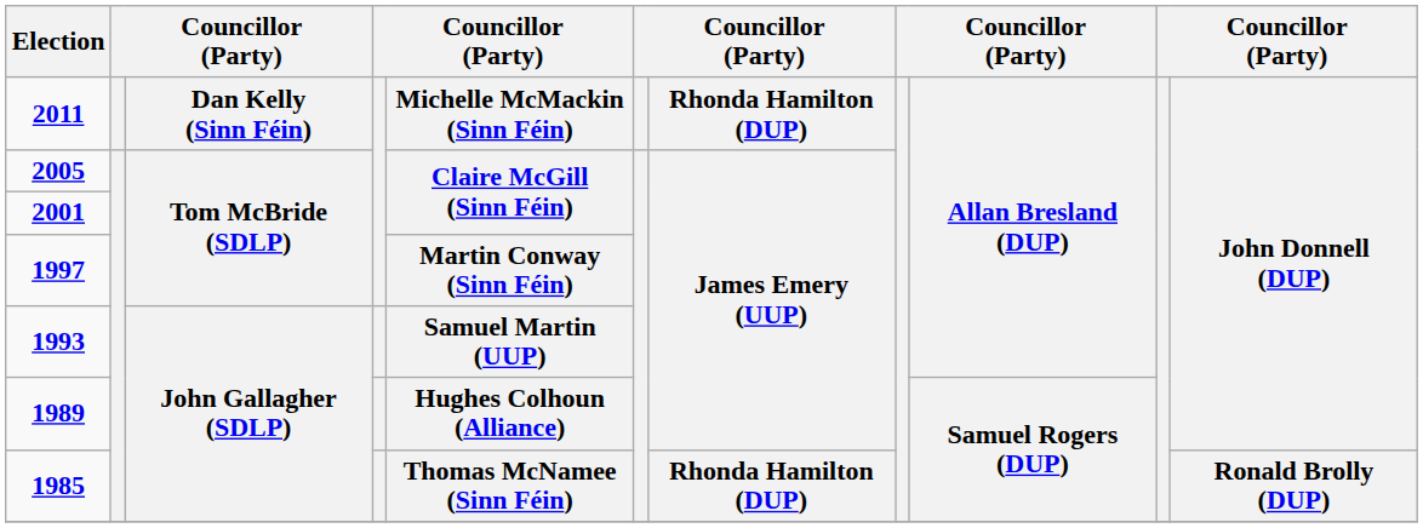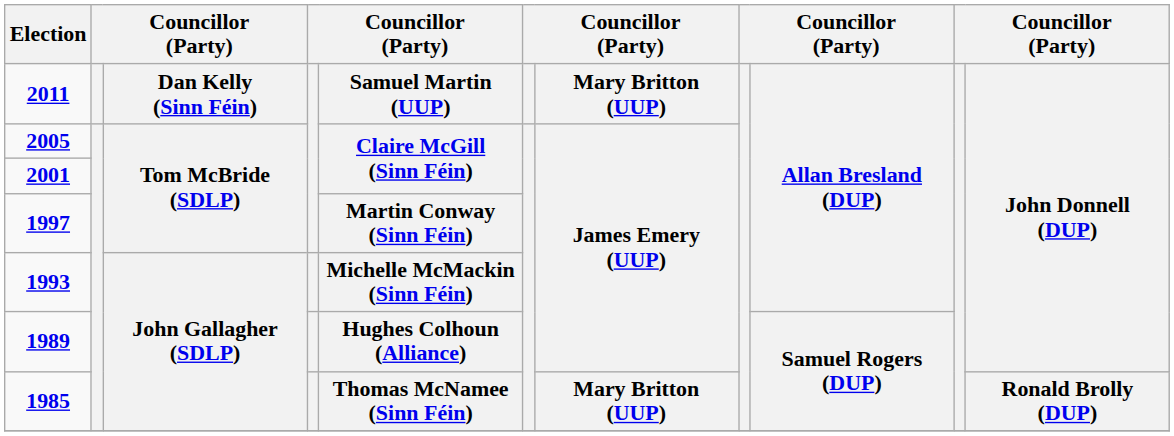2011 | column 5: Michelle McMackin (Sinn Féin) -> Samuel Martin (UUP)
2011 | column 7: Rhonda Hamilton (DUP) -> Mary Britton (UUP)
1993 | column 5: Samuel Martin (UUP) -> Michelle McMackin (Sinn Féin)
1985 | column 7: Rhonda Hamilton (DUP) -> Mary Britton (UUP)
